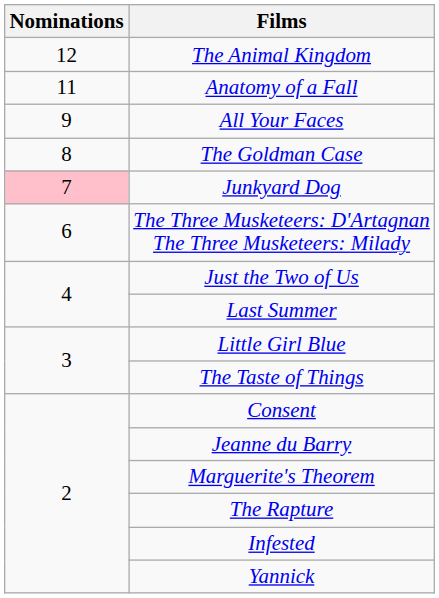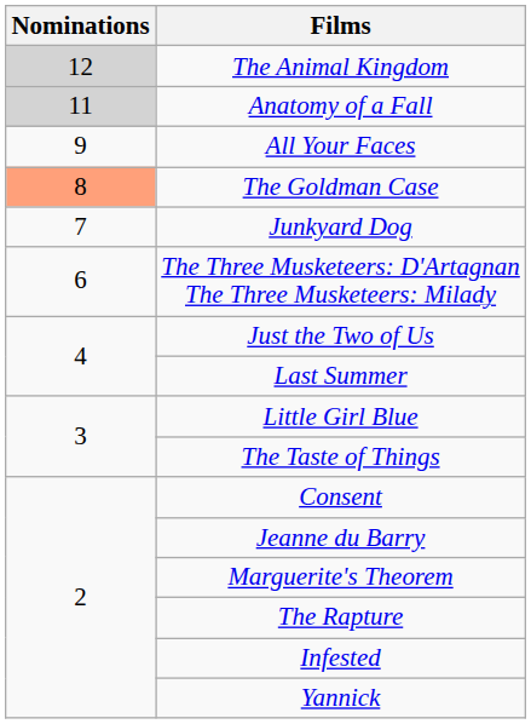The Animal Kingdom | Nominations: no background -> lightgrey background
Anatomy of a Fall | Nominations: no background -> lightgrey background
The Goldman Case | Nominations: no background -> lightsalmon background
Junkyard Dog | Nominations: pink background -> no background
